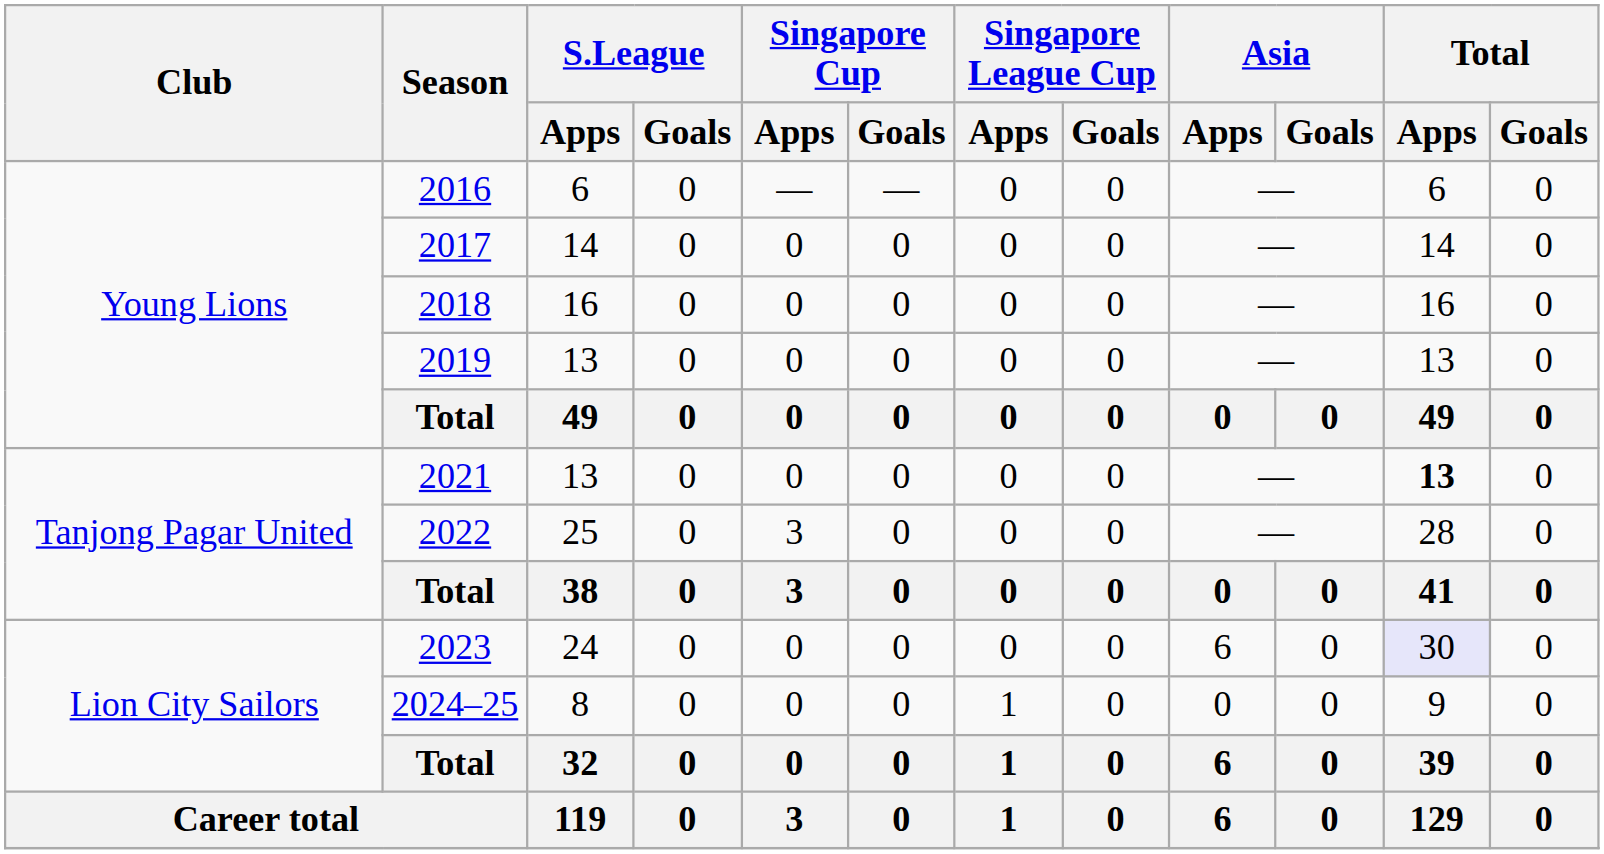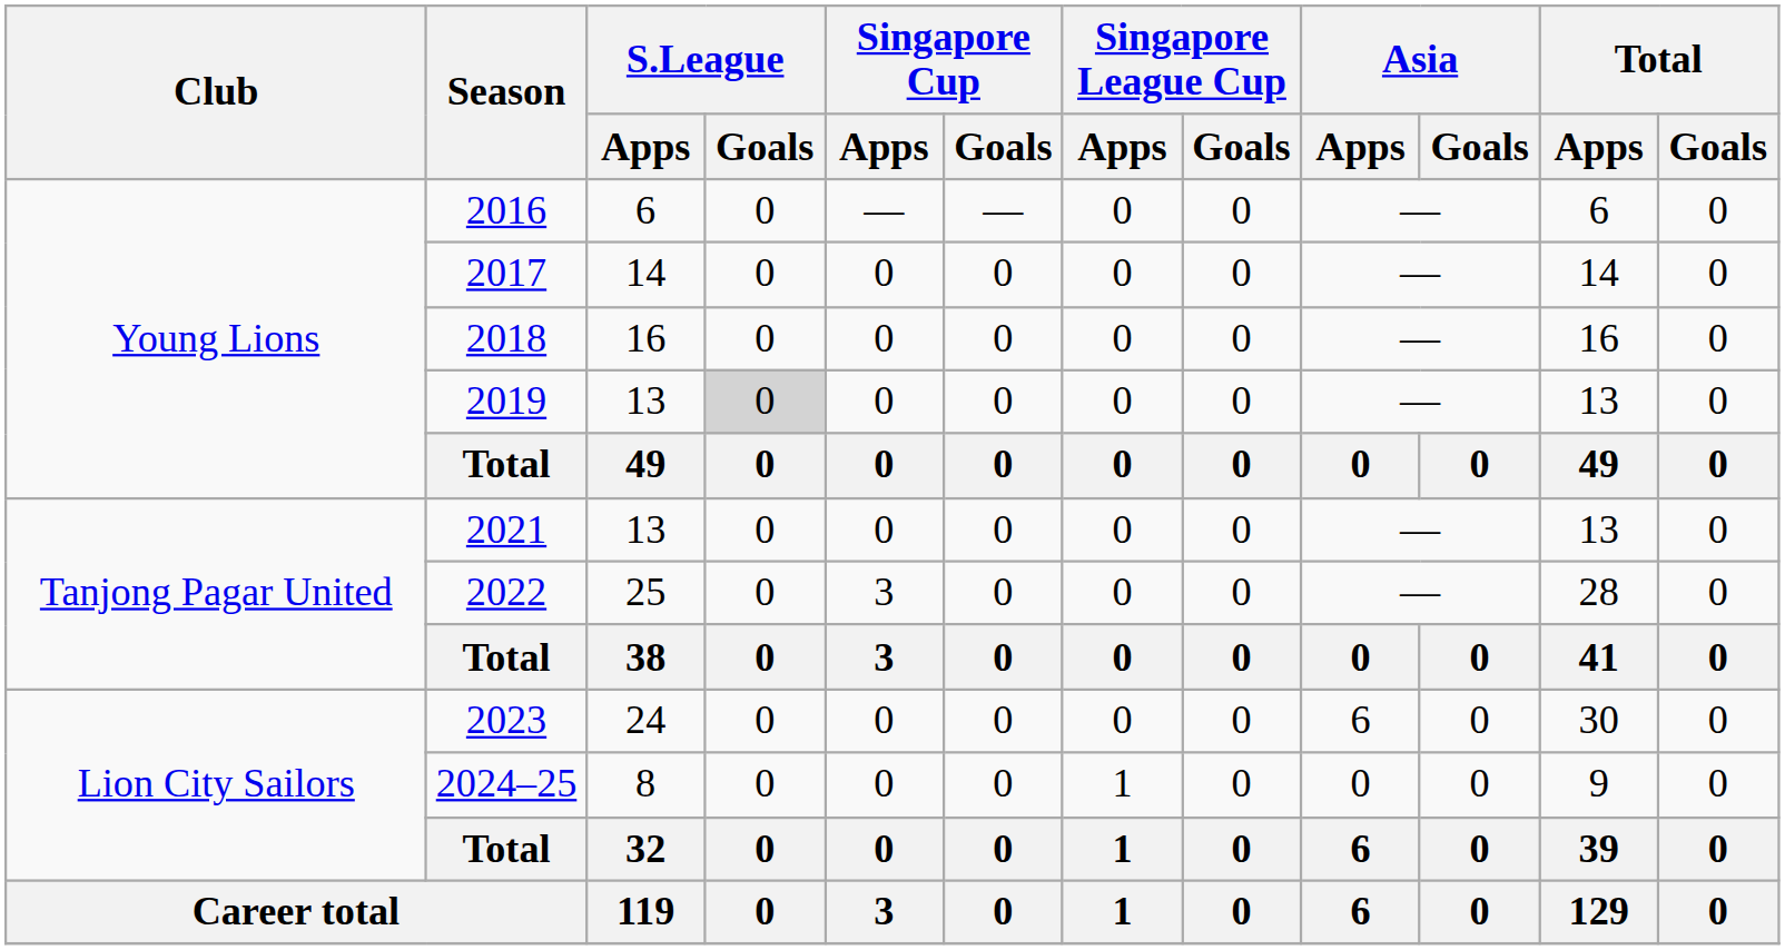2019 | S.League / Goals: no background -> lightgrey background
2021 | Total / Apps: bold -> normal
2023 | Total / Apps: lavender background -> no background
